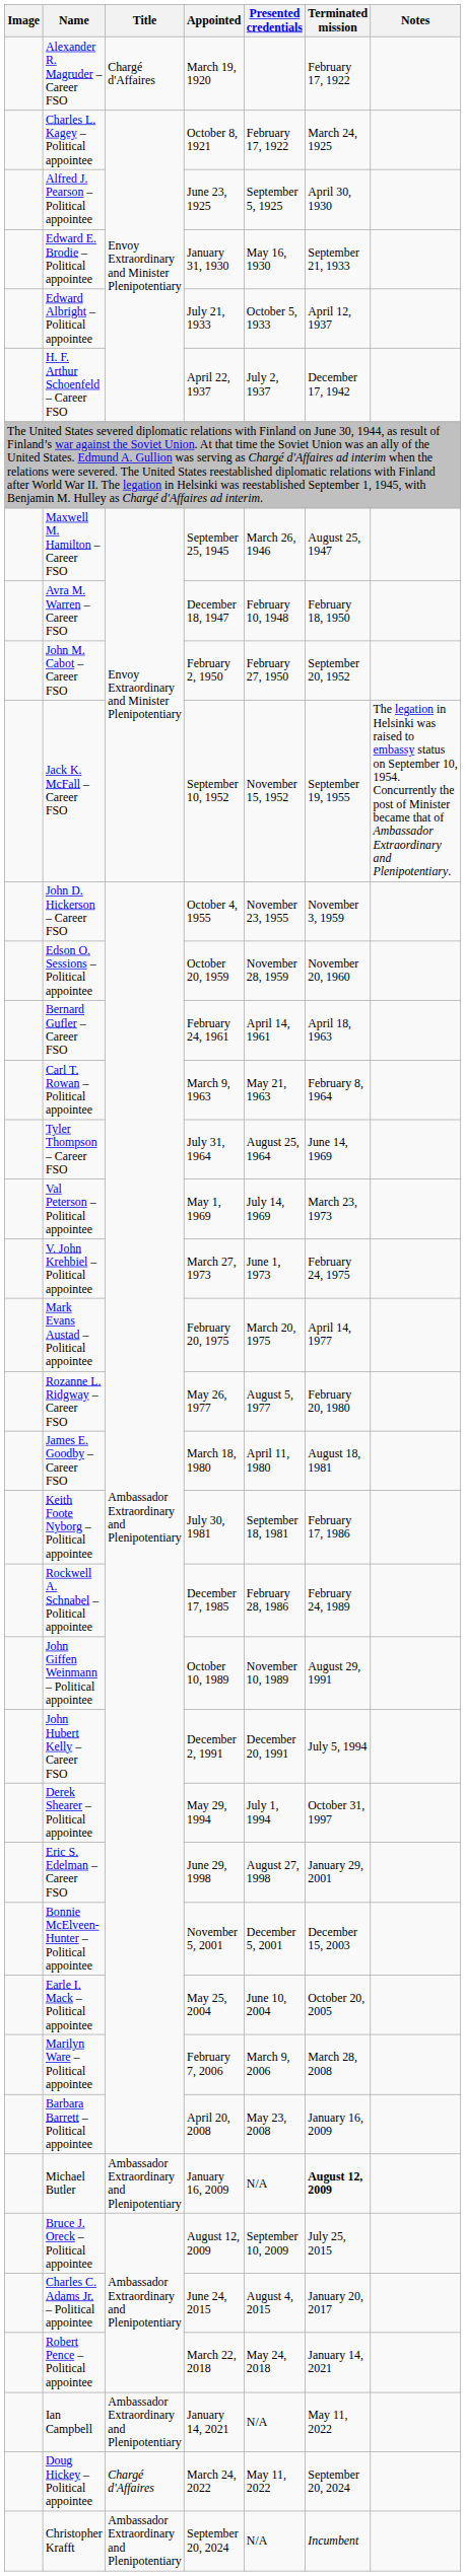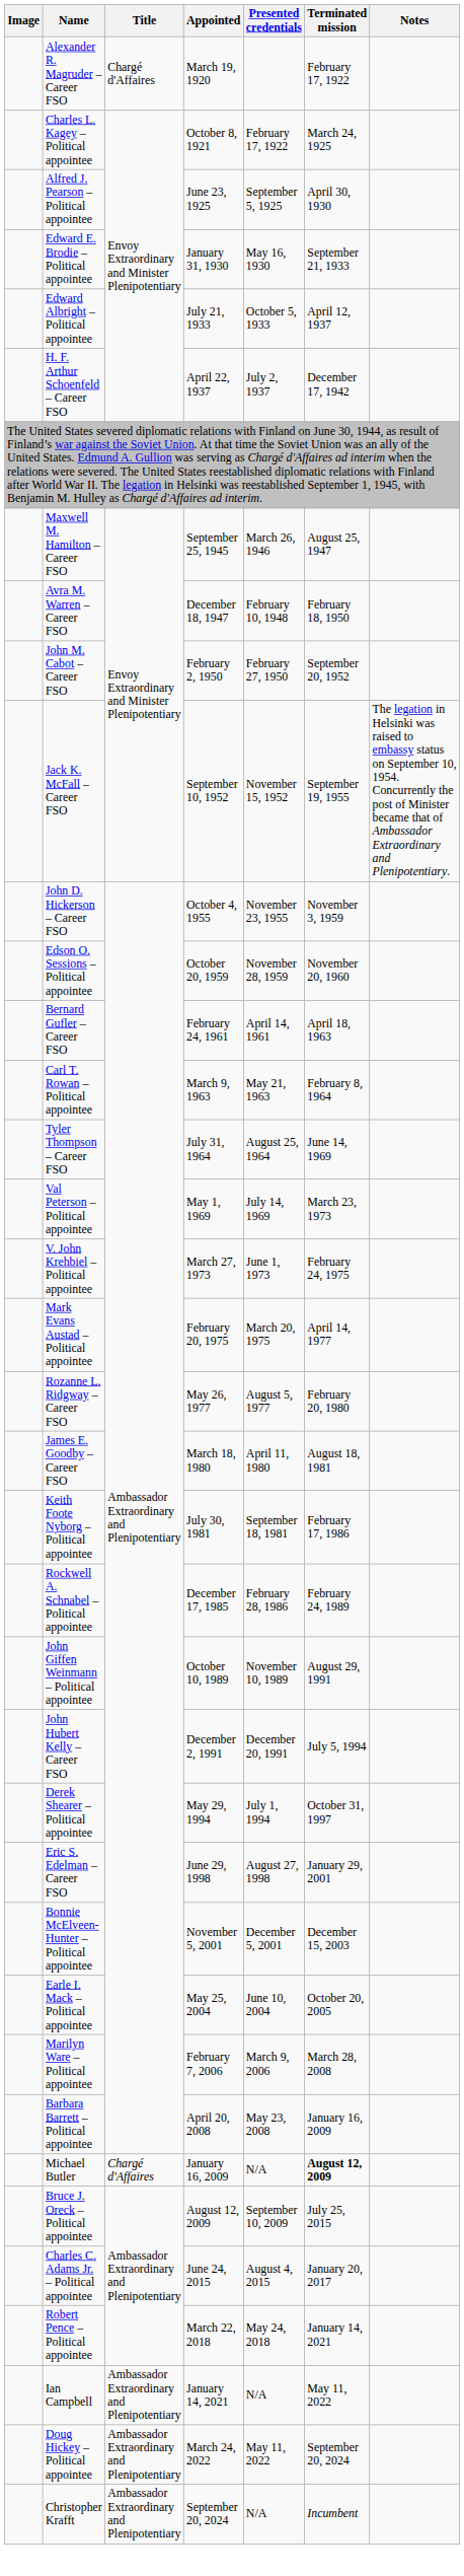Michael Butler | Title: Ambassador Extraordinary and Plenipotentiary -> Chargé d'Affaires
Doug Hickey – Political appointee | Title: Chargé d'Affaires -> Ambassador Extraordinary and Plenipotentiary
